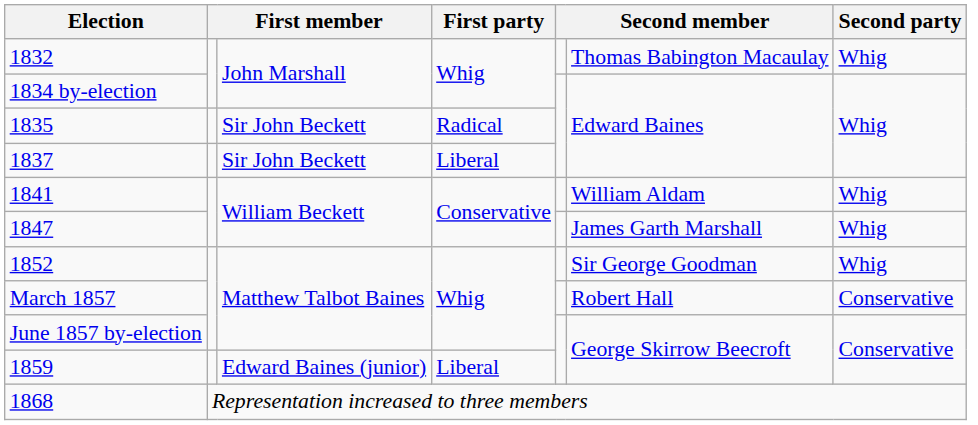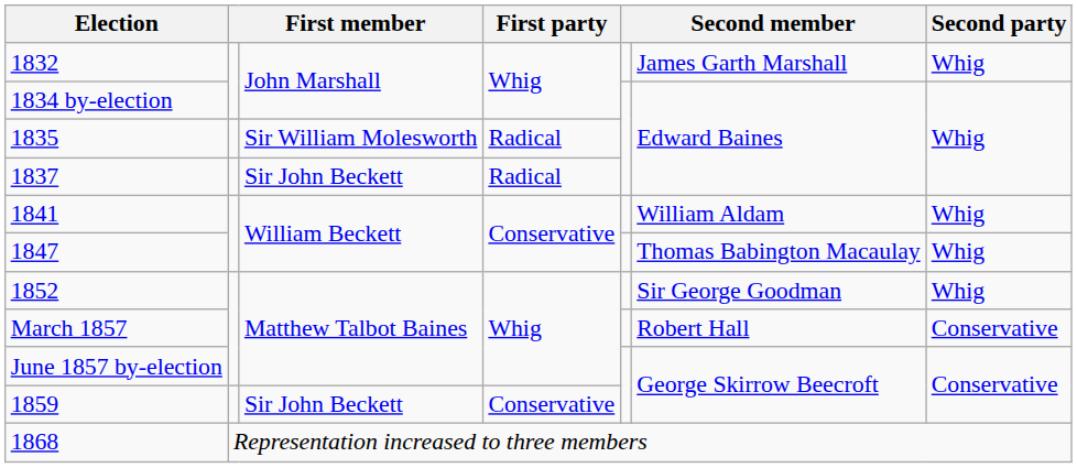1832 | column 6: Thomas Babington Macaulay -> James Garth Marshall
1835 | column 3: Sir John Beckett -> Sir William Molesworth
1837 | First party: Liberal -> Radical
1847 | column 6: James Garth Marshall -> Thomas Babington Macaulay
1859 | column 3: Edward Baines (junior) -> Sir John Beckett
1859 | First party: Liberal -> Conservative
